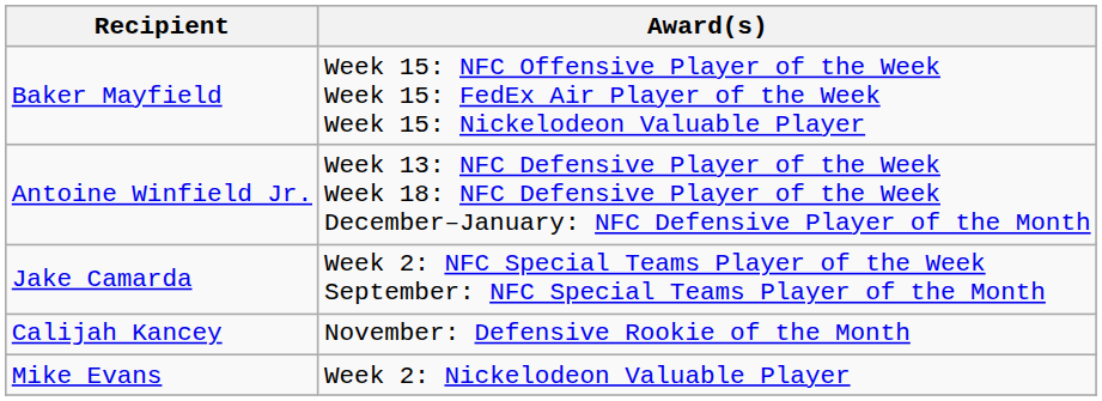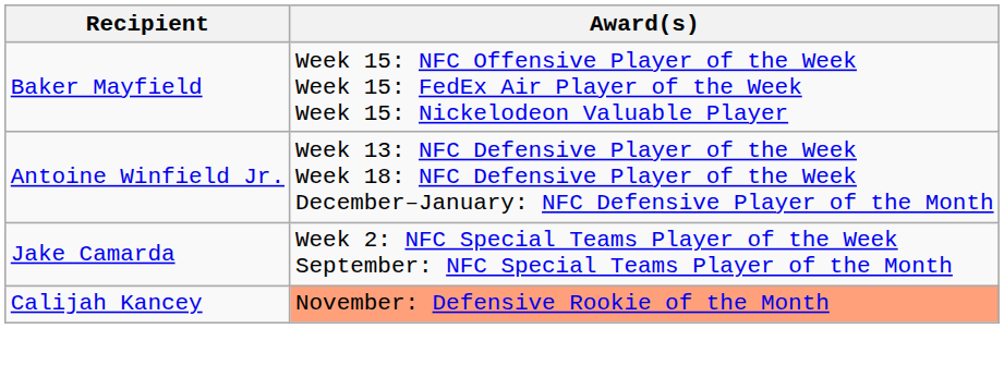Calijah Kancey | Award(s): no background -> lightsalmon background
- row: Mike Evans | Week 2: Nickelodeon Valuable Player
